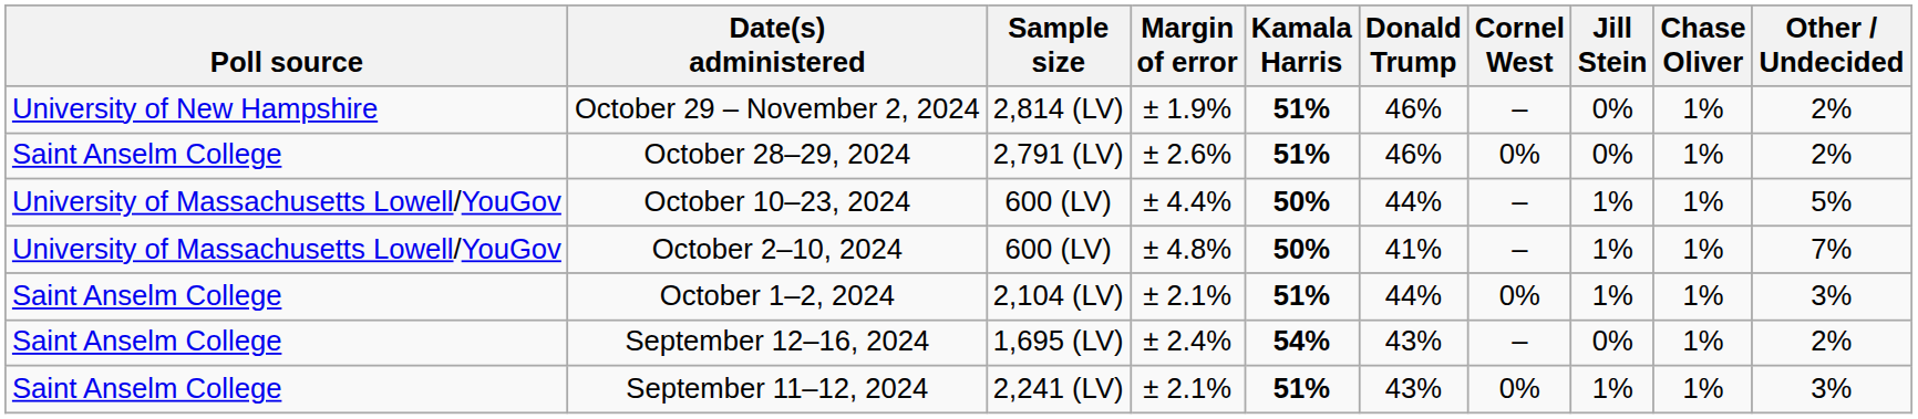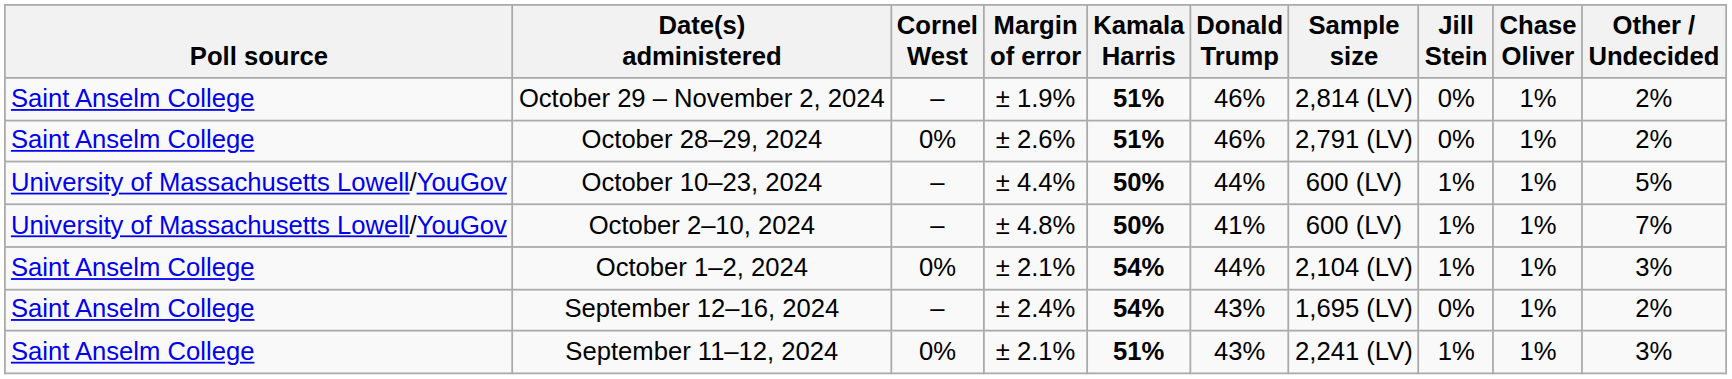columns swapped: Sample size <-> Cornel West
October 29 – November 2, 2024 | Poll source: University of New Hampshire -> Saint Anselm College
October 1–2, 2024 | Kamala Harris: 51% -> 54%
